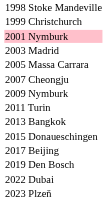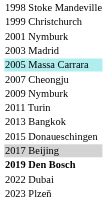2001 Nymburk | column 1: pink background -> no background
2005 Massa Carrara | column 1: no background -> paleturquoise background
2017 Beijing | column 1: no background -> lightgrey background
2019 Den Bosch | column 1: normal -> bold
